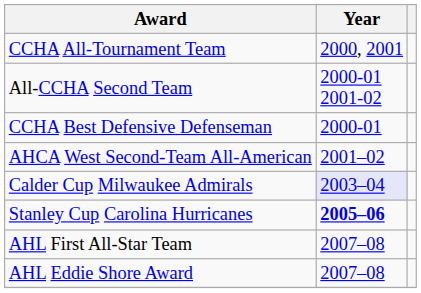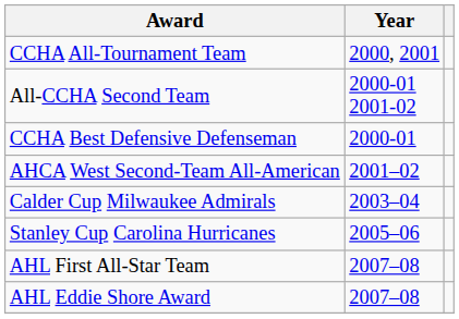Calder Cup Milwaukee Admirals | Year: lavender background -> no background
Stanley Cup Carolina Hurricanes | Year: bold -> normal
